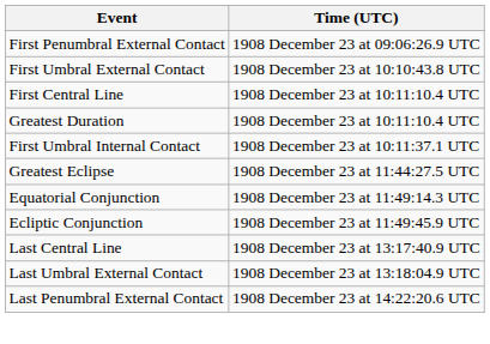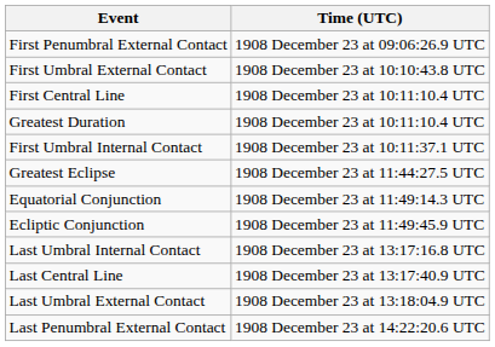+ row: Last Umbral Internal Contact | 1908 December 23 at 13:17:16.8 UTC
